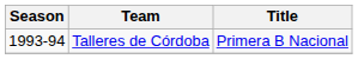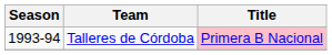Talleres de Córdoba | Title: no background -> pink background
